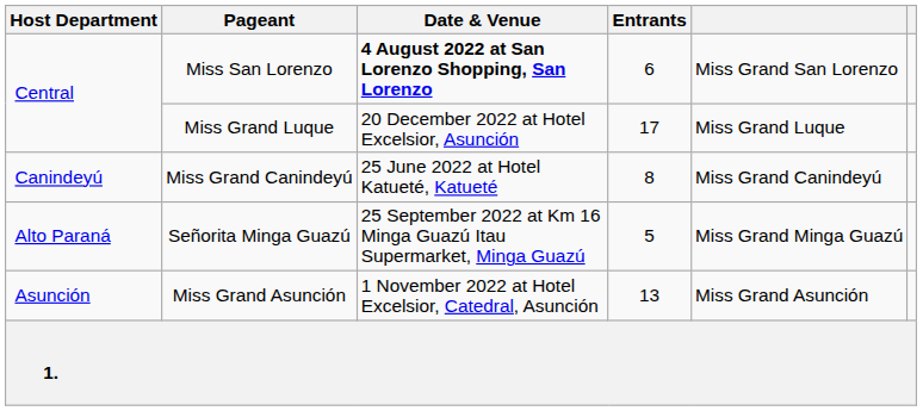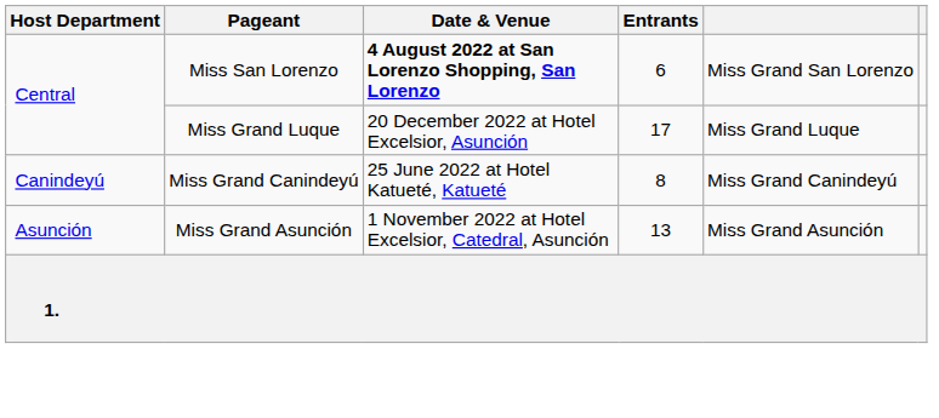- row: Alto Paraná | Señorita Minga Guazú | 25 September 2022 at Km 16 Minga Guazú Itau Supermarket, Minga Guazú | 5 | Miss Grand Minga Guazú
